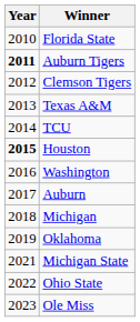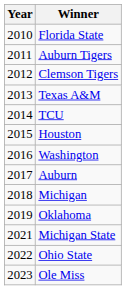Auburn Tigers | Year: bold -> normal
Houston | Year: bold -> normal
